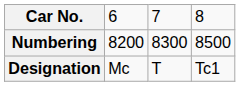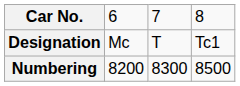rows swapped: Designation <-> Numbering
